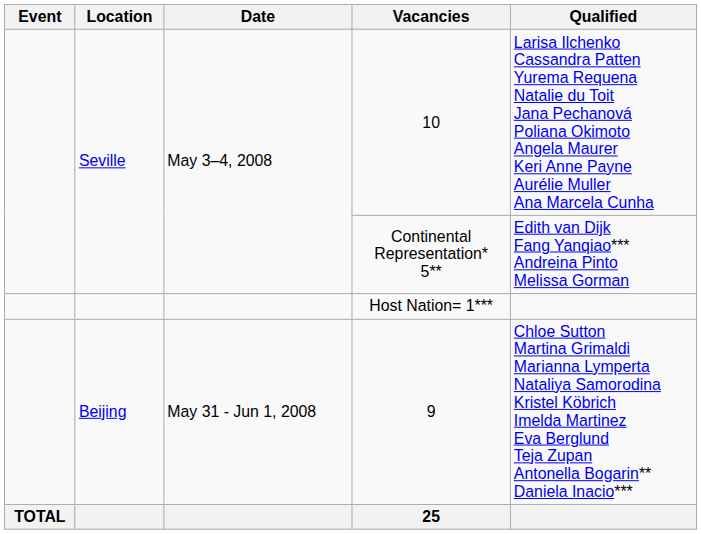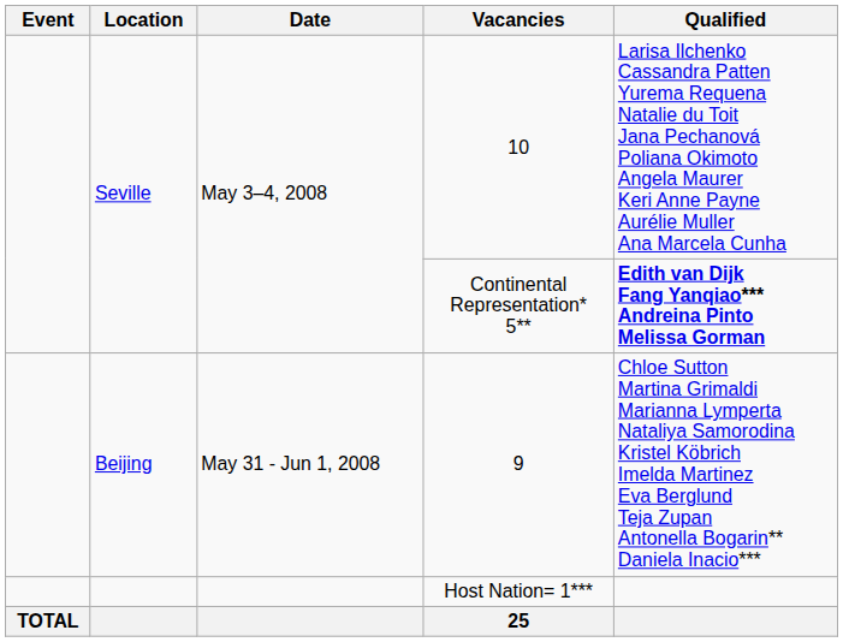Continental Representation* 5** | Qualified: normal -> bold
rows swapped: Host Nation= 1*** <-> 9
